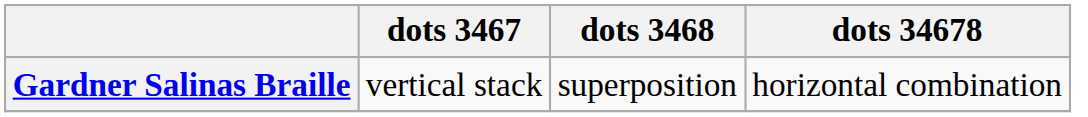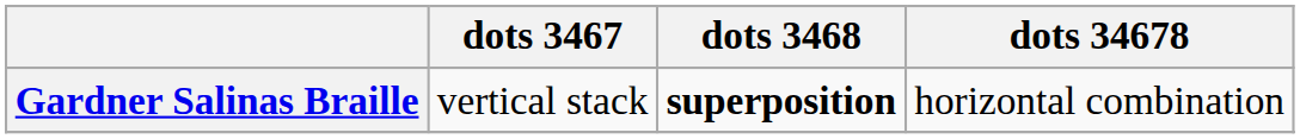Gardner Salinas Braille | dots 3468: normal -> bold
